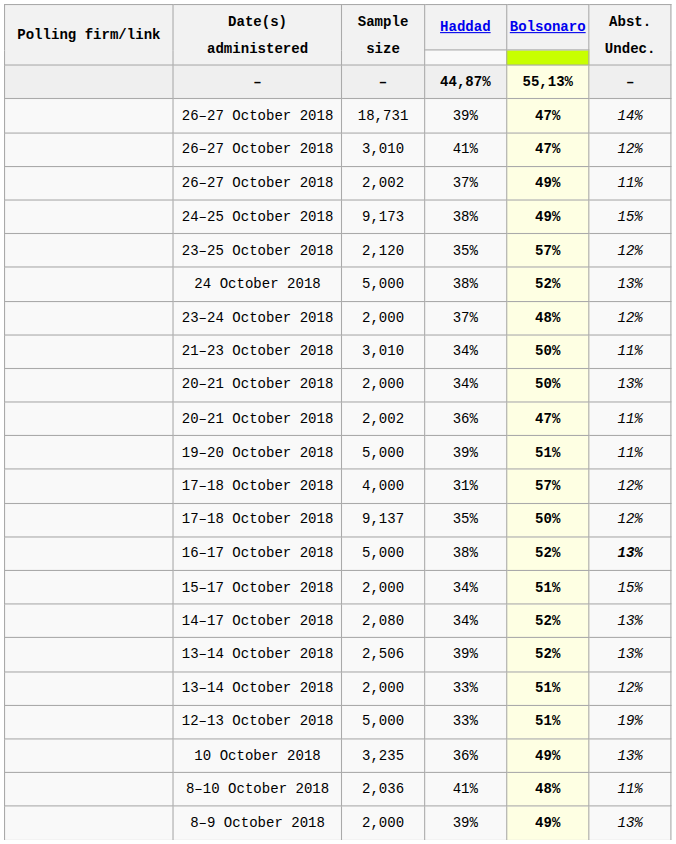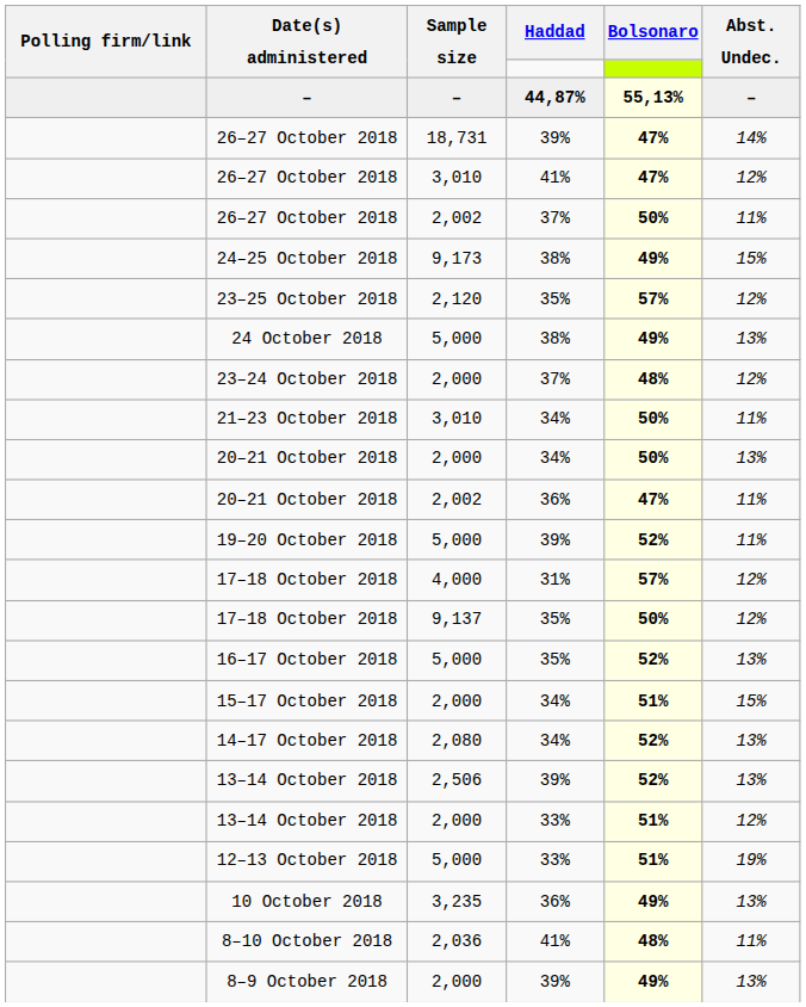26–27 October 2018 / 2,002 | Bolsonaro: 49% -> 50%
24 October 2018 | Bolsonaro: 52% -> 49%
19–20 October 2018 | Bolsonaro: 51% -> 52%
16–17 October 2018 | Haddad: 38% -> 35%
16–17 October 2018 | Abst. Undec.: bold -> normal
